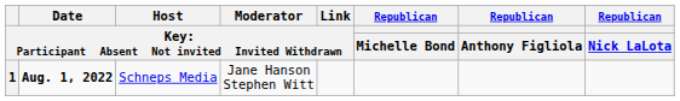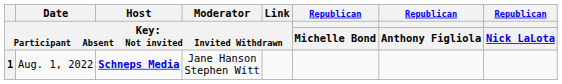1 | column 2: bold -> normal
1 | column 3: normal -> bold
